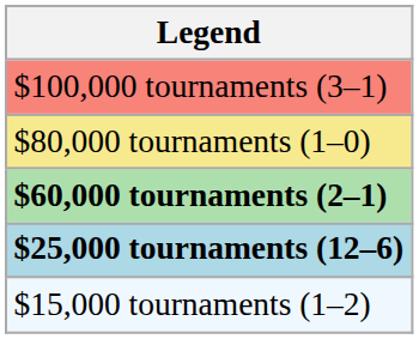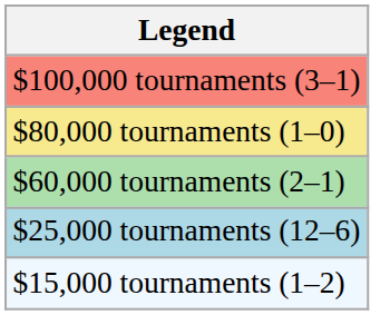row 4 | column 1: bold -> normal
row 5 | column 1: bold -> normal
